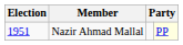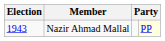Nazir Ahmad Mallal | Election: 1951 -> 1943
